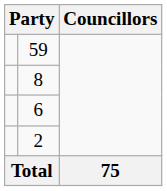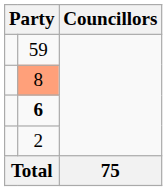8 | column 2: no background -> lightsalmon background
6 | column 2: normal -> bold
